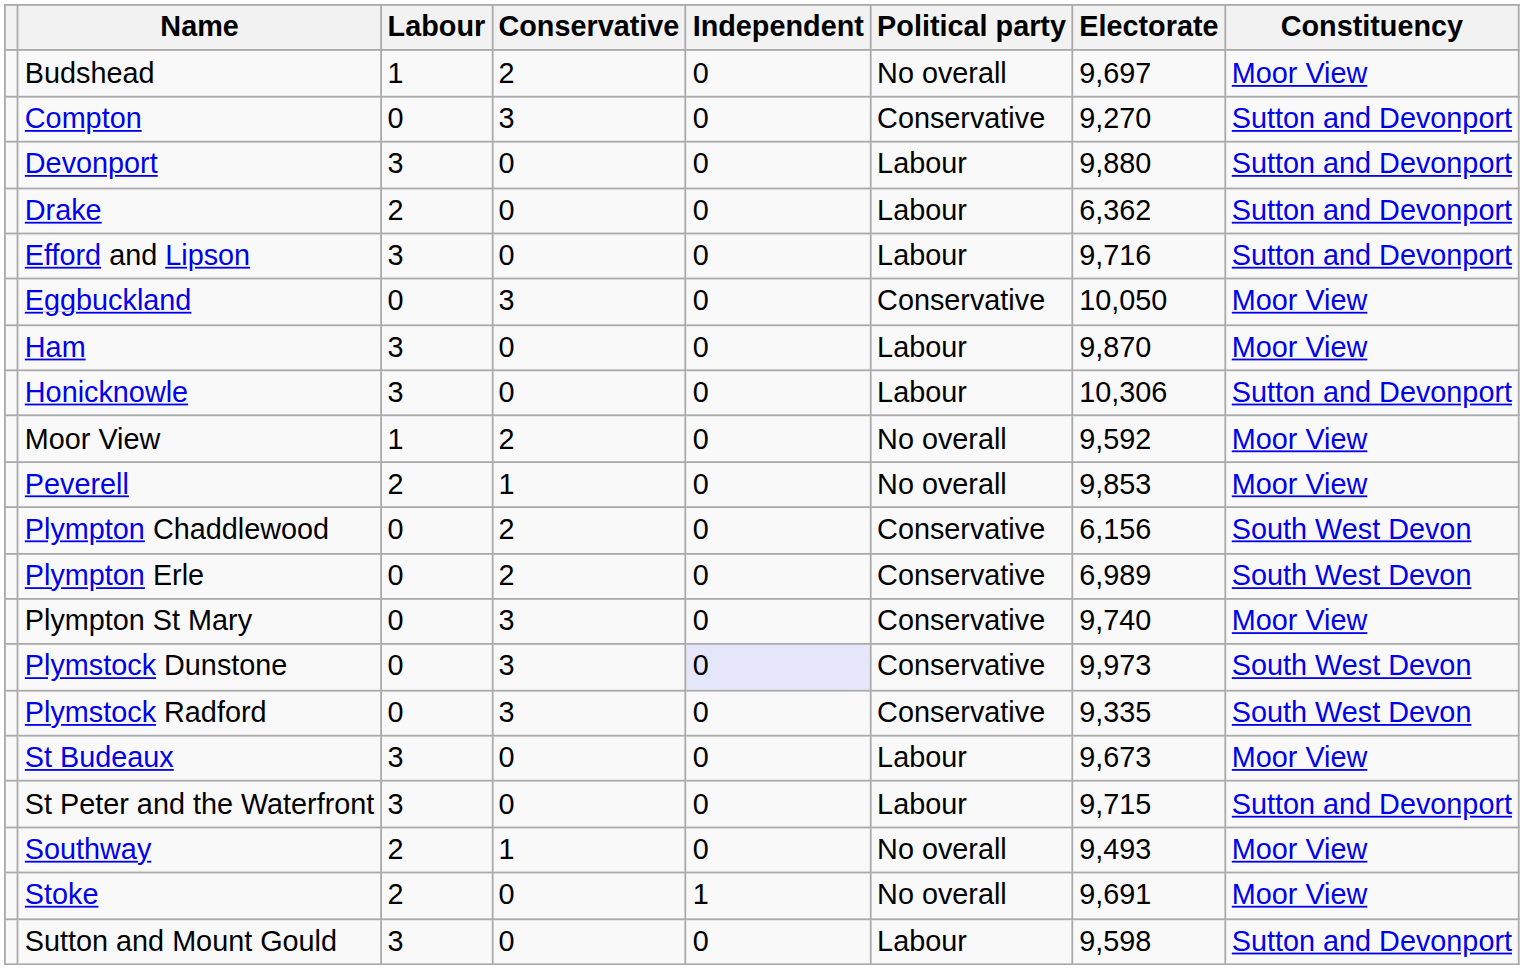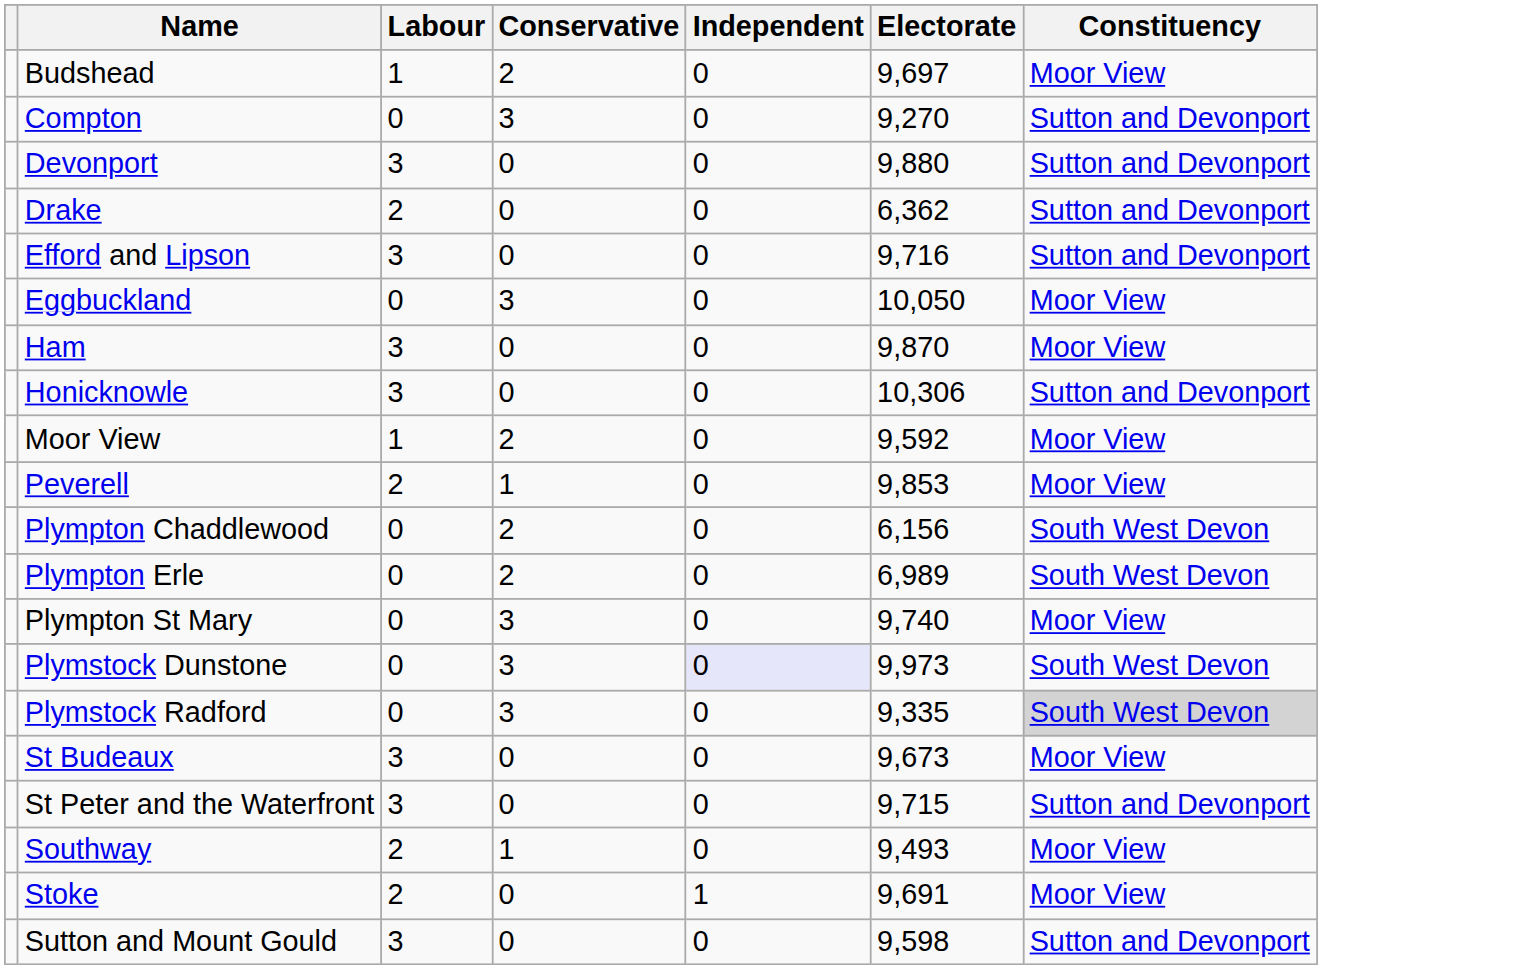- column: Political party | No overall | Conservative | Labour | Labour | Labour | Conservative | Labour | Labour | No overall | No overall | Conservative | Conservative | Conservative | Conservative | Conservative | Labour | Labour | No overall | No overall | Labour
Plymstock Radford | Constituency: no background -> lightgrey background
